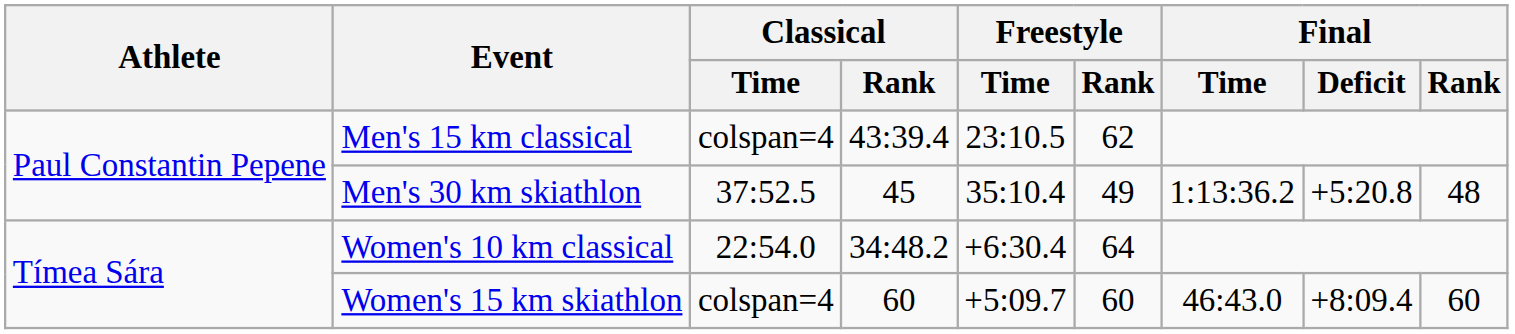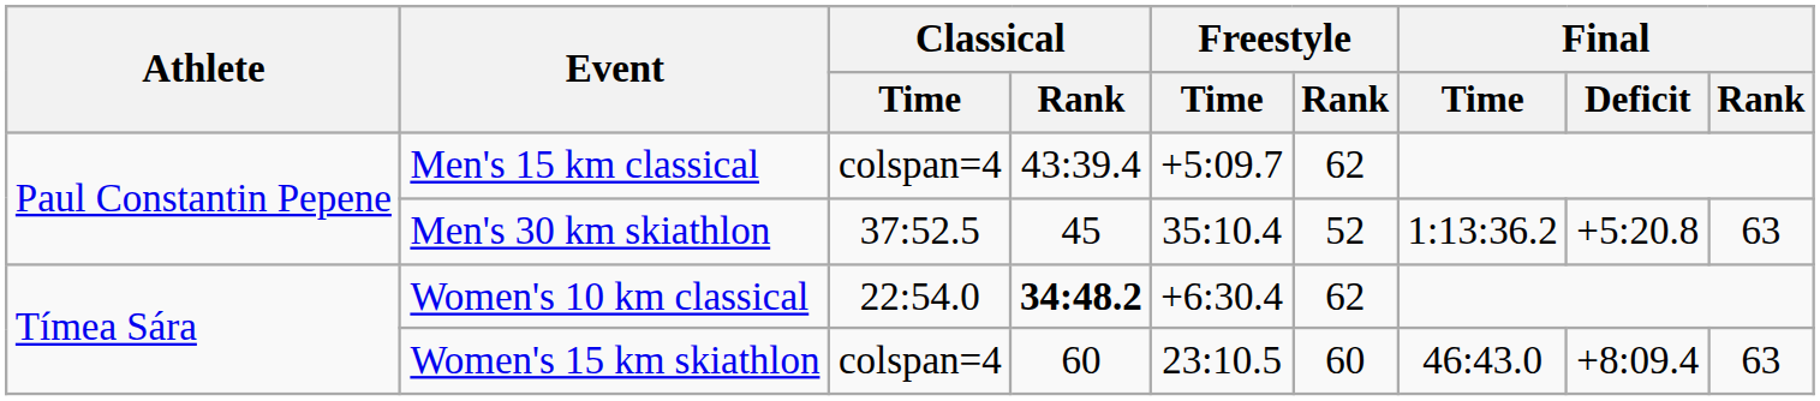Men's 15 km classical | Freestyle / Time: 23:10.5 -> +5:09.7
Men's 30 km skiathlon | Freestyle / Rank: 49 -> 52
Men's 30 km skiathlon | Final / Rank: 48 -> 63
Women's 10 km classical | Classical / Rank: normal -> bold
Women's 10 km classical | Freestyle / Rank: 64 -> 62
Women's 15 km skiathlon | Freestyle / Time: +5:09.7 -> 23:10.5
Women's 15 km skiathlon | Final / Rank: 60 -> 63
